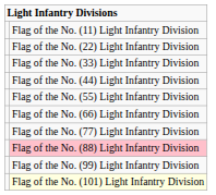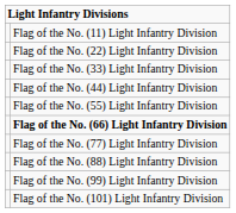Flag of the No. (66) Light Infantry Division | column 2: normal -> bold
Flag of the No. (88) Light Infantry Division | column 2: pink background -> no background
Flag of the No. (101) Light Infantry Division | column 2: lightyellow background -> no background
